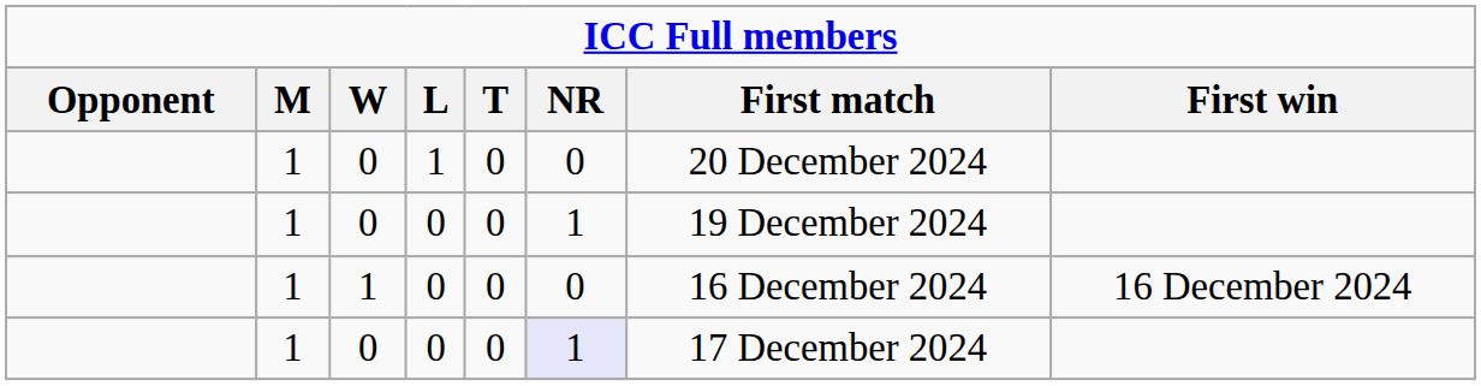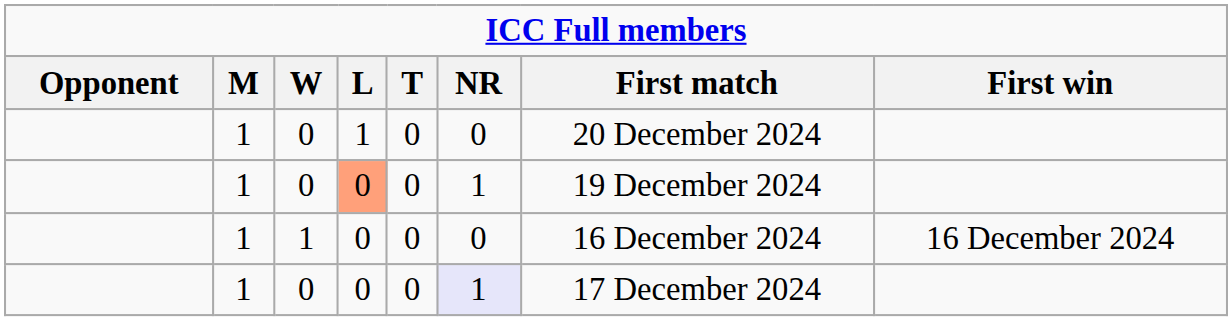row 4 | L: no background -> lightsalmon background
